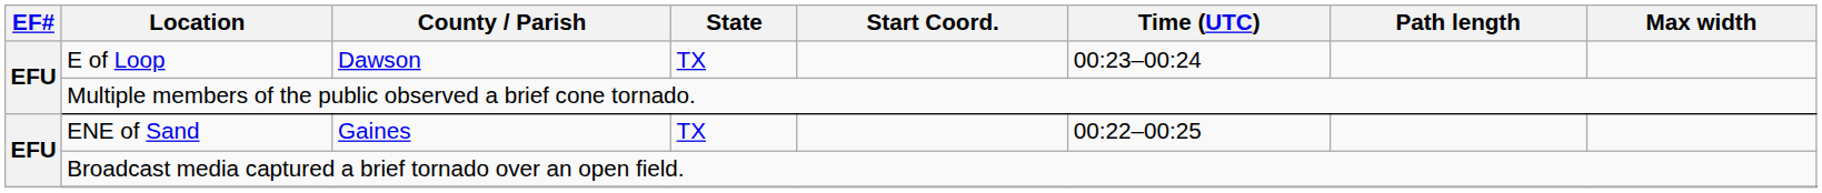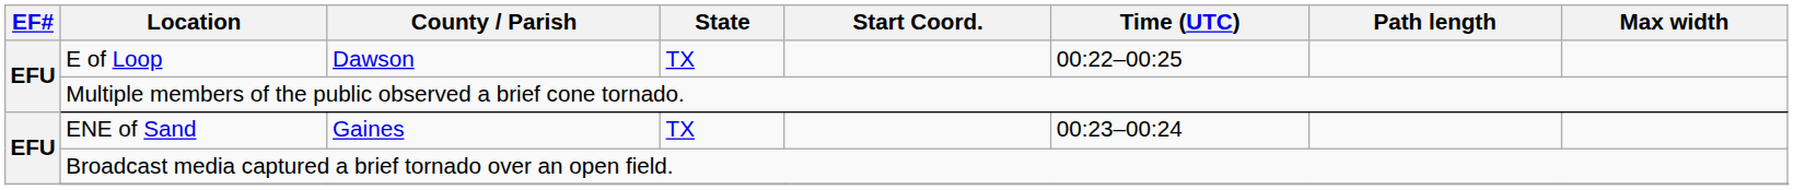E of Loop | Time (UTC): 00:23–00:24 -> 00:22–00:25
ENE of Sand | Time (UTC): 00:22–00:25 -> 00:23–00:24
